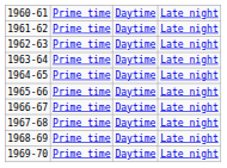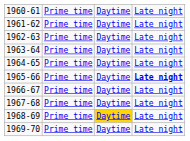1965-66 | column 4: normal -> bold
1968-69 | column 3: no background -> gold background
